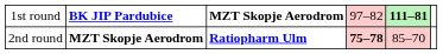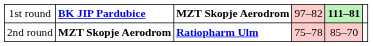2nd round | column 4: bold -> normal
